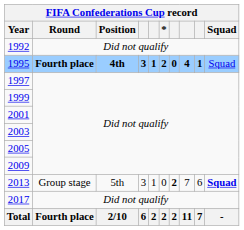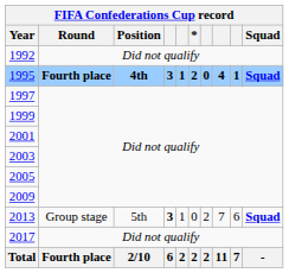1995 | Squad: normal -> bold
2013 | column 4: normal -> bold
2013 | column 7: bold -> normal
